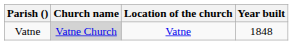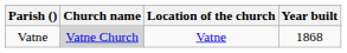row 2 | Year built: 1848 -> 1868
